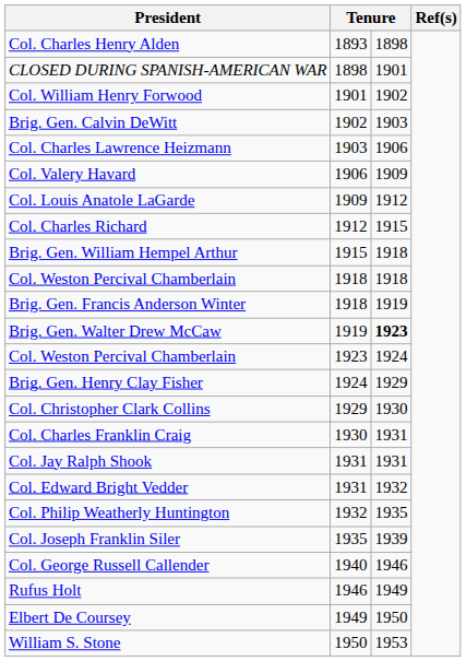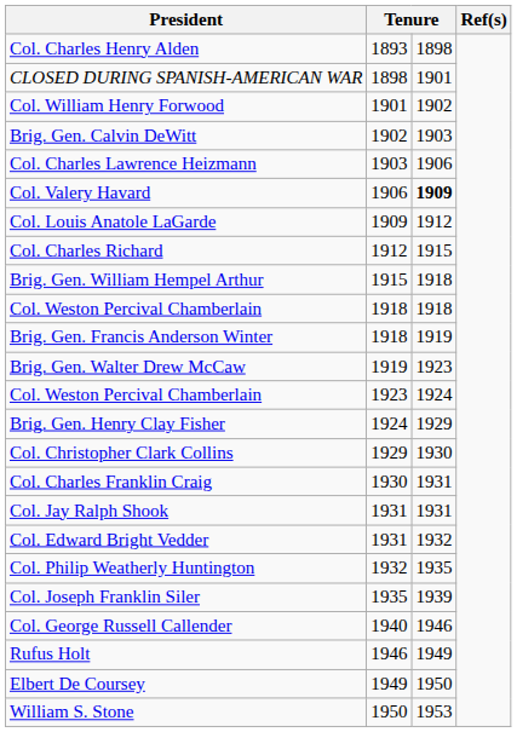Col. Valery Havard | column 3: normal -> bold
Brig. Gen. Walter Drew McCaw | column 3: bold -> normal
